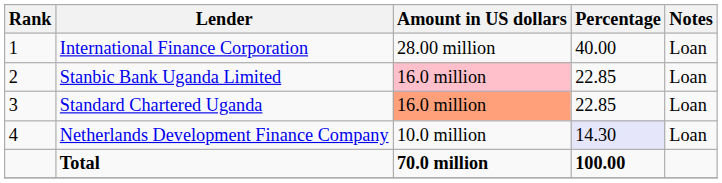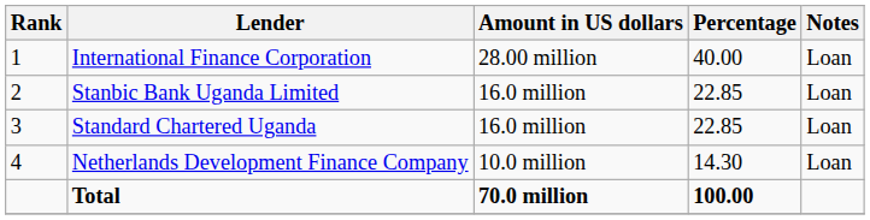Stanbic Bank Uganda Limited | Amount in US dollars: pink background -> no background
Standard Chartered Uganda | Amount in US dollars: lightsalmon background -> no background
Netherlands Development Finance Company | Percentage: lavender background -> no background
